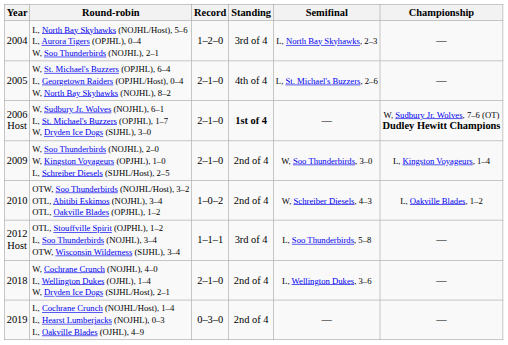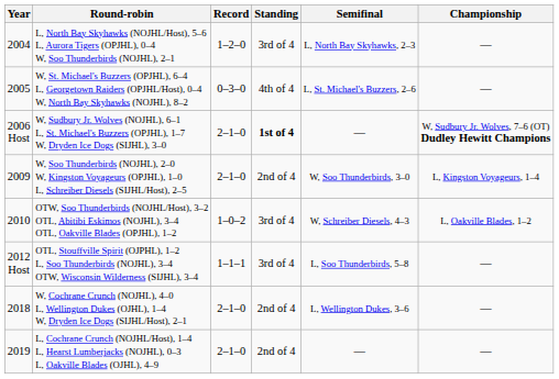row 3 | Record: 2–1–0 -> 0–3–0
row 6 | Standing: 2nd of 4 -> 3rd of 4
row 9 | Record: 0–3–0 -> 2–1–0
